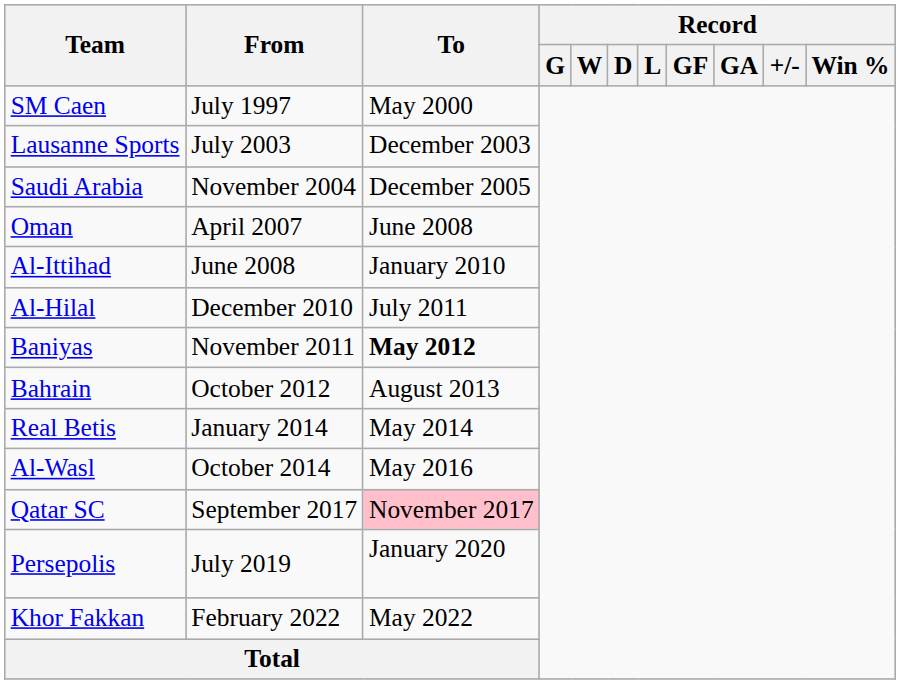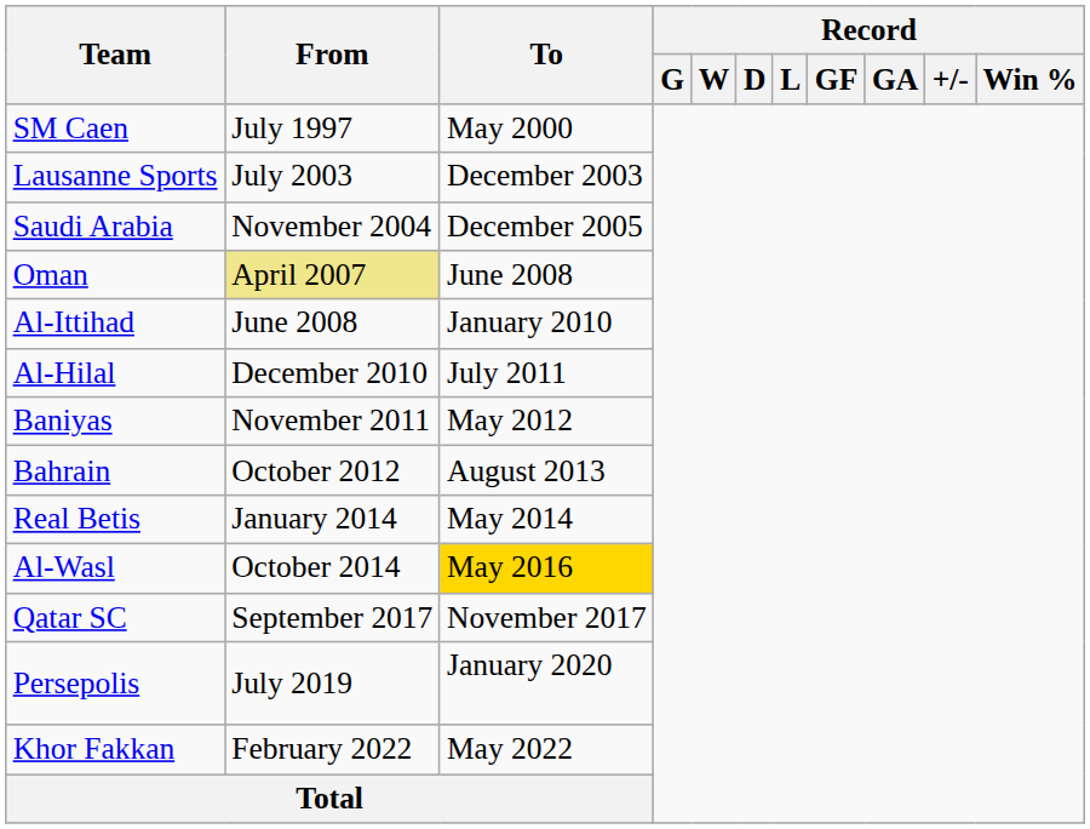Oman | From: no background -> khaki background
Baniyas | To: bold -> normal
Al-Wasl | To: no background -> gold background
Qatar SC | To: pink background -> no background
